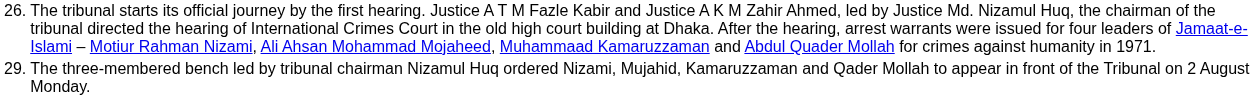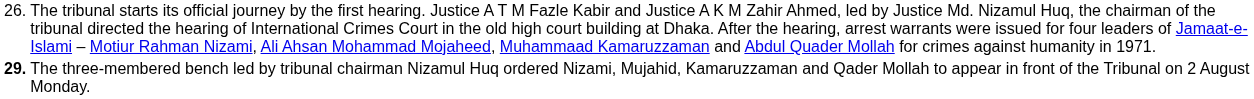row 2 | column 1: normal -> bold
